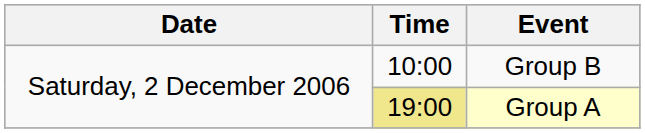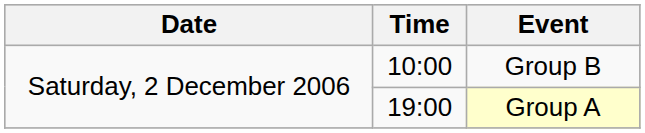Group A | Time: khaki background -> no background
